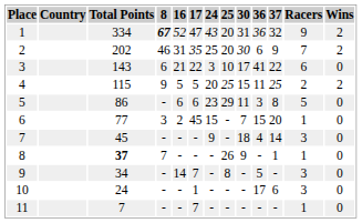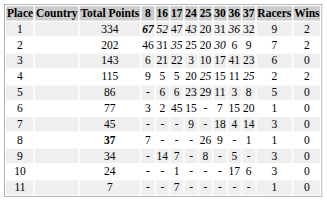row 4 | 37: 22 -> 23
